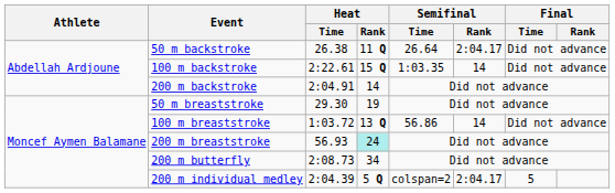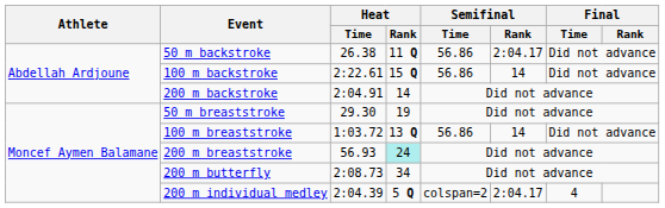50 m backstroke | Semifinal / Time: 26.64 -> 56.86
100 m backstroke | Semifinal / Time: 1:03.35 -> 56.86
200 m individual medley | Final / Time: 5 -> 4
